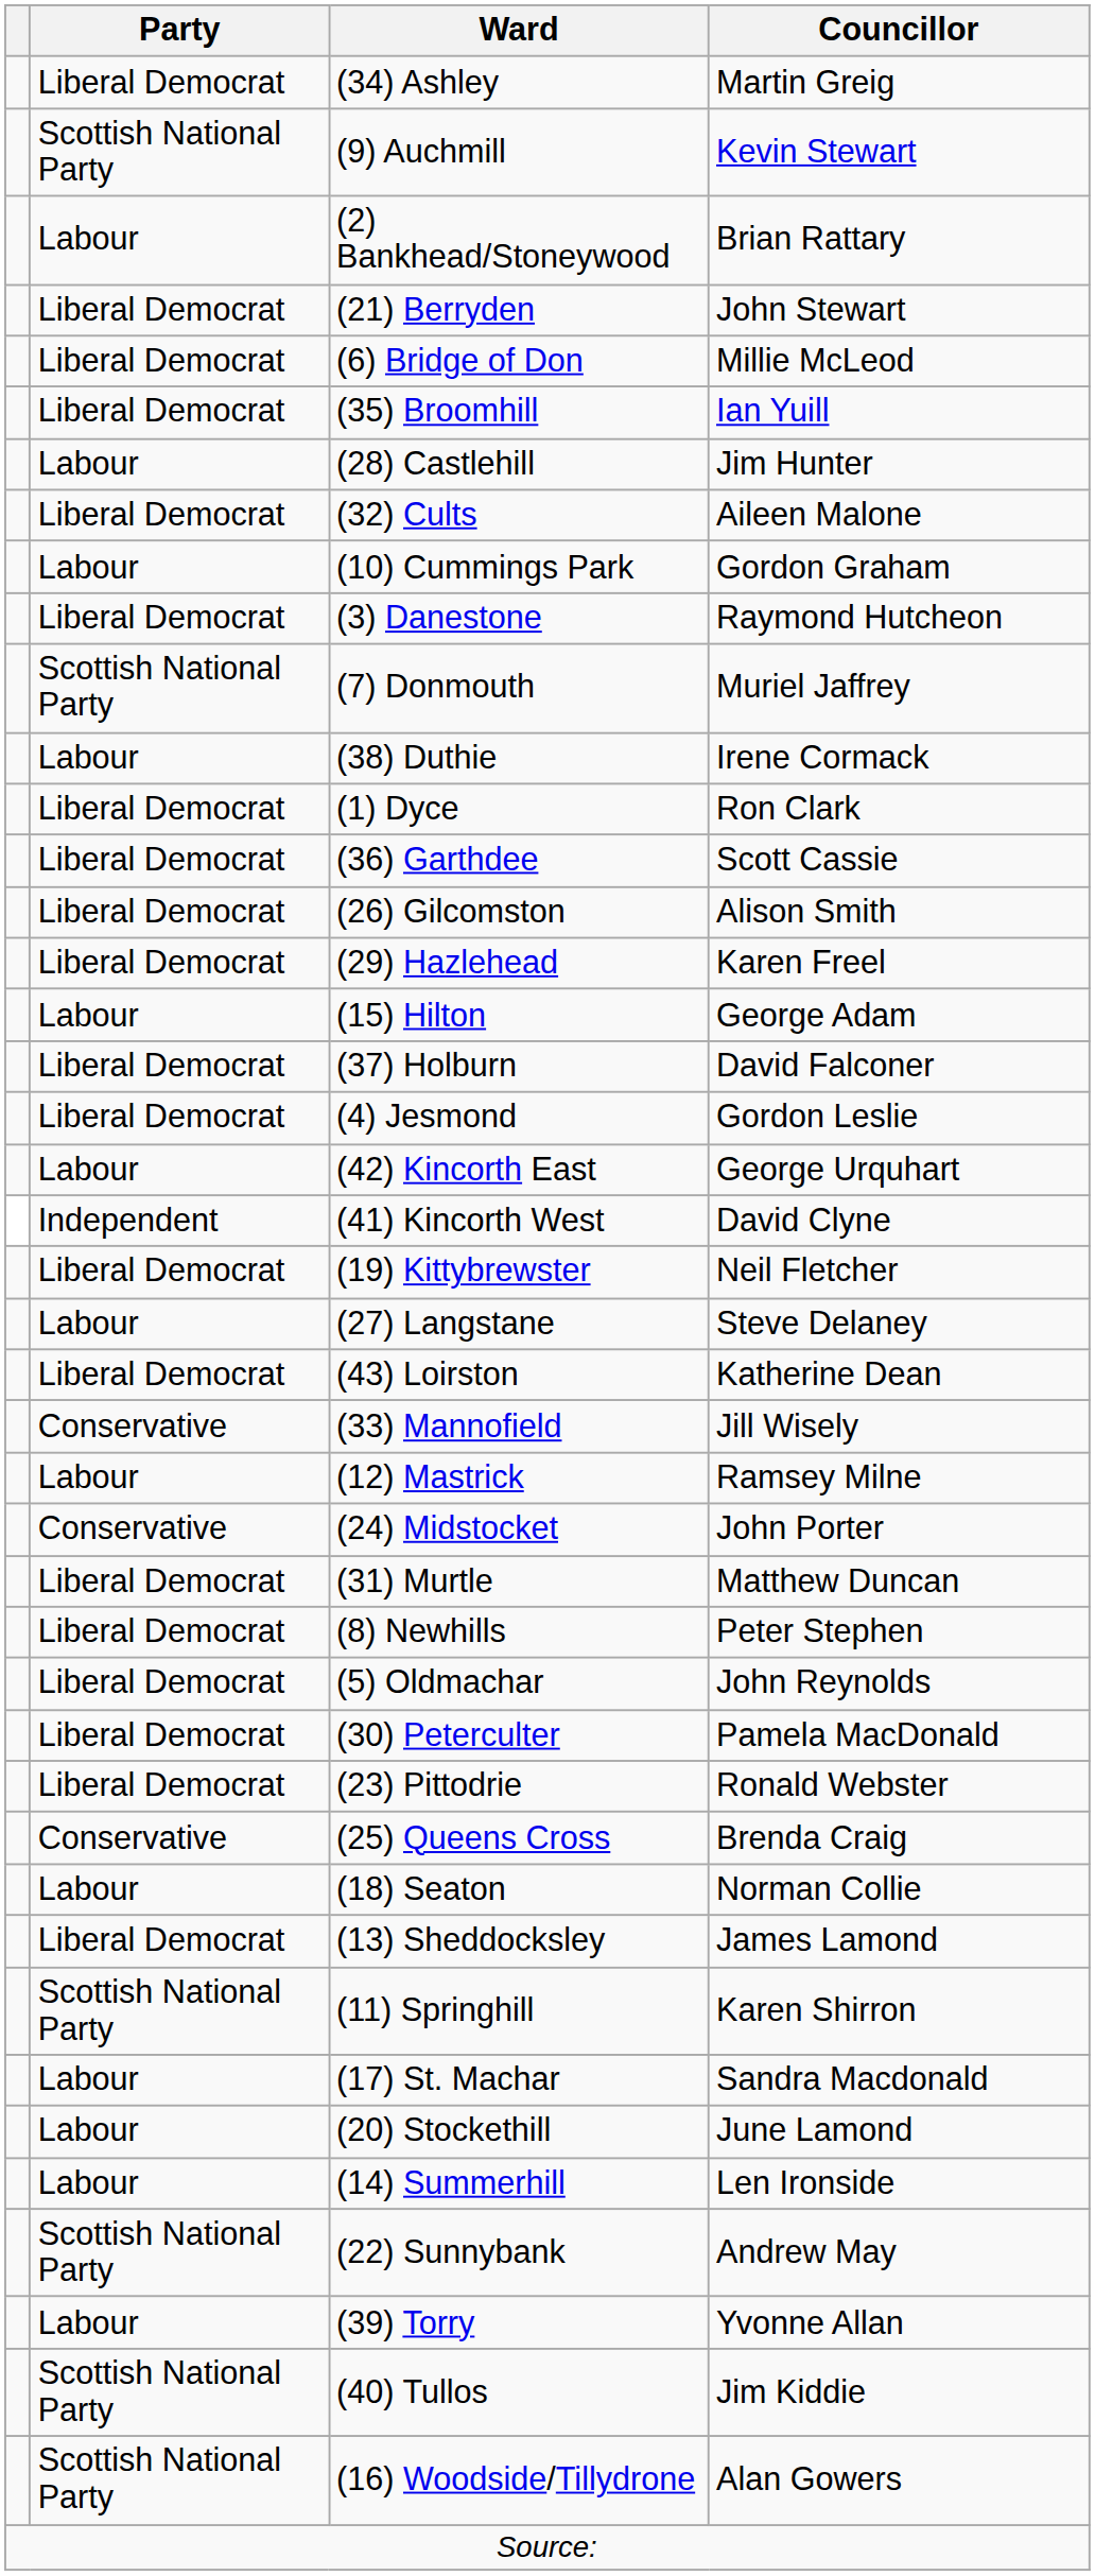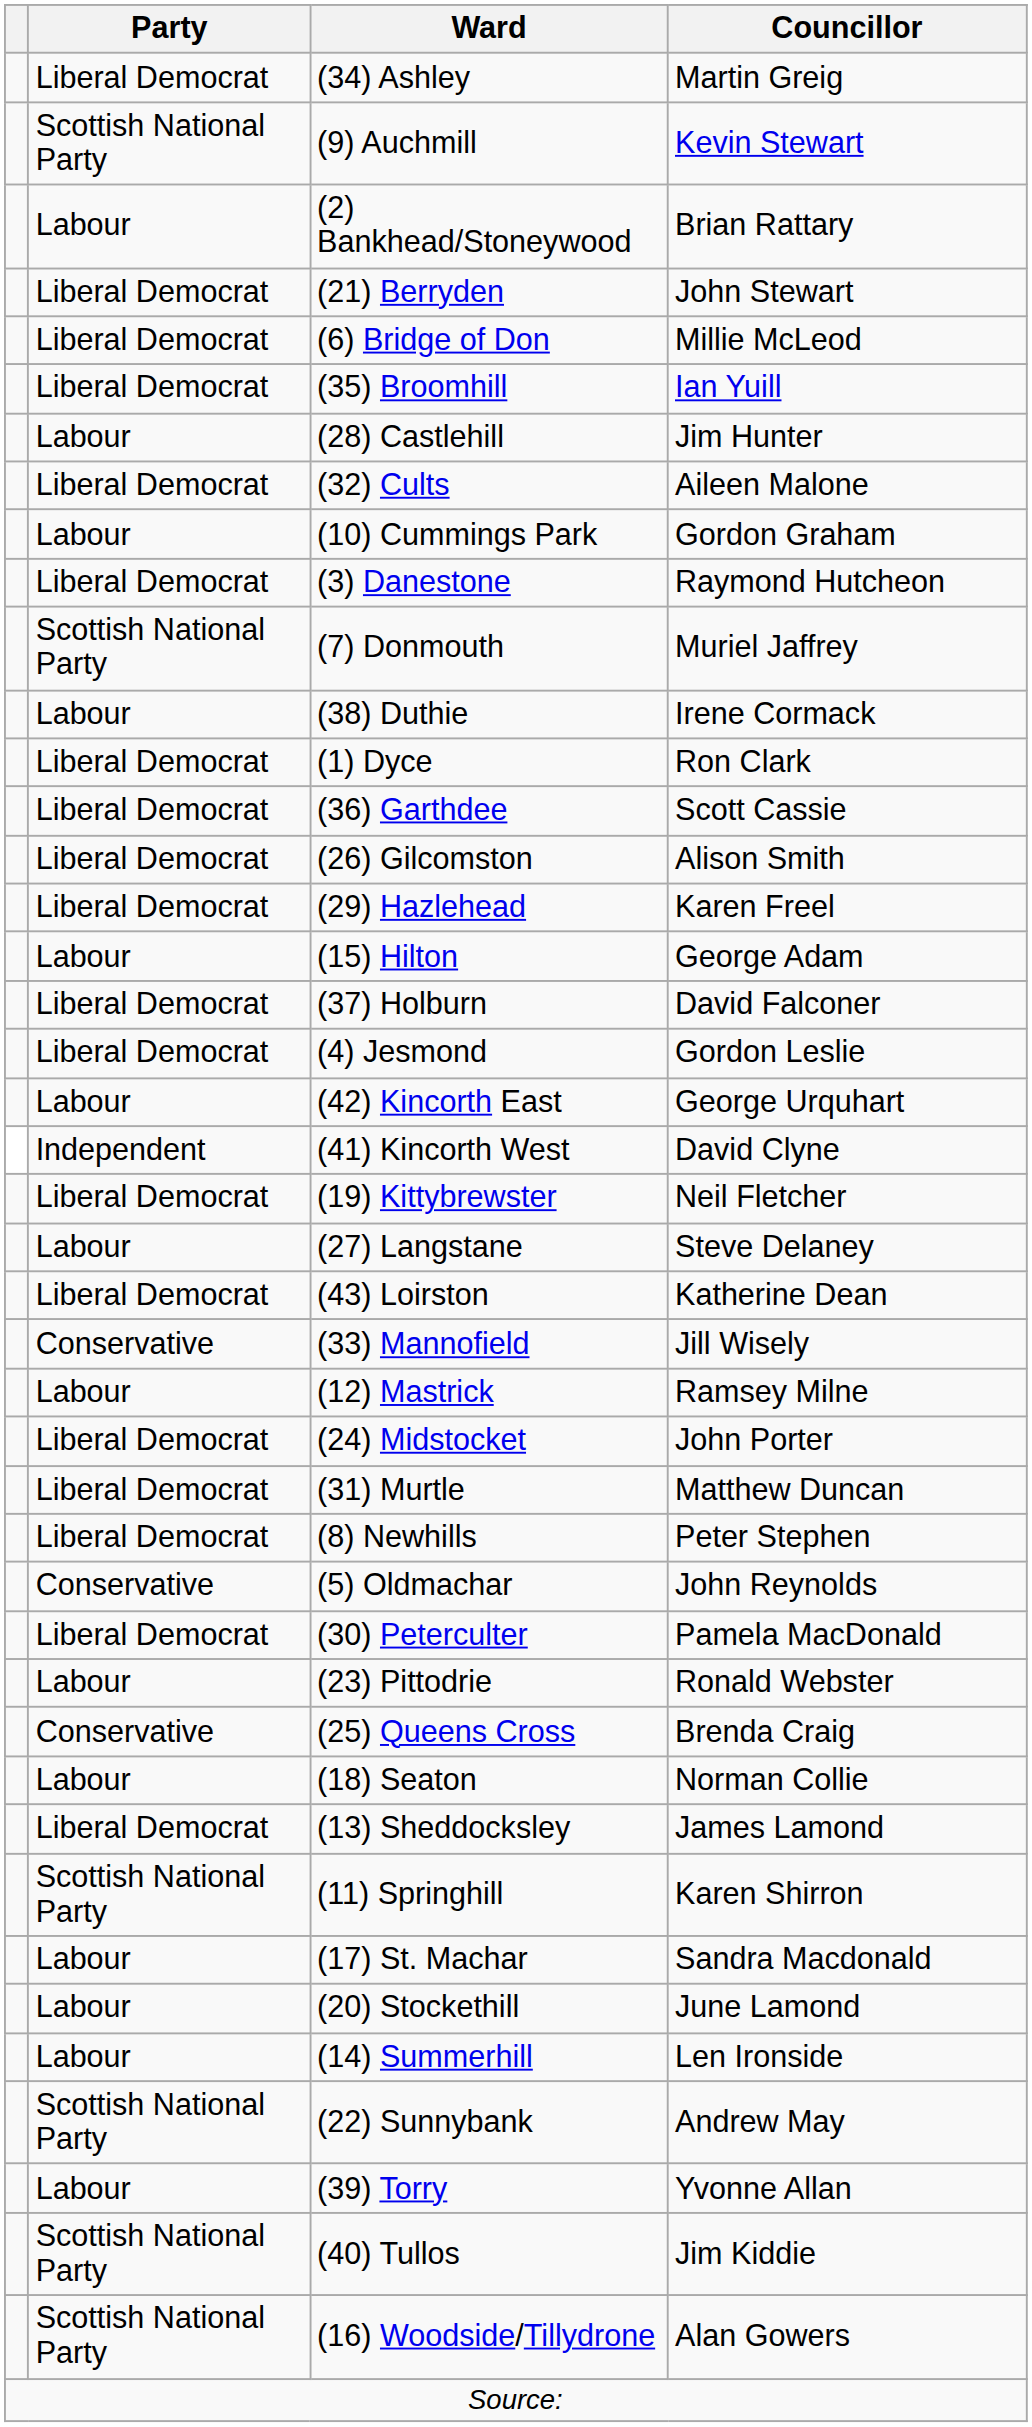(24) Midstocket | Party: Conservative -> Liberal Democrat
(5) Oldmachar | Party: Liberal Democrat -> Conservative
(23) Pittodrie | Party: Liberal Democrat -> Labour
